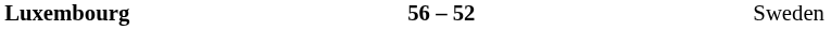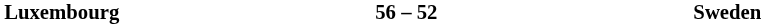Luxembourg | column 3: normal -> bold
